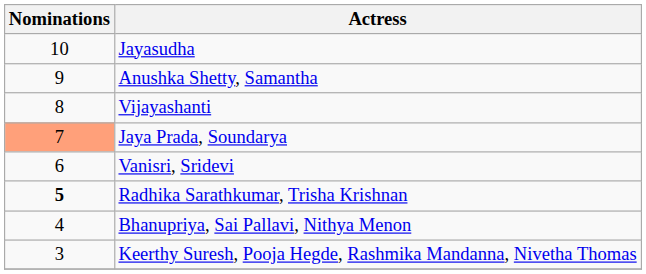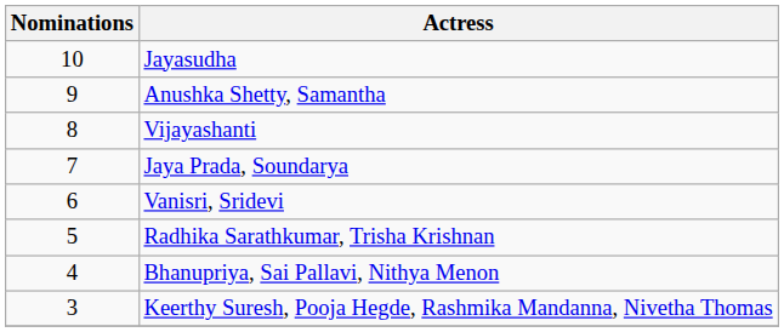Jaya Prada, Soundarya | Nominations: lightsalmon background -> no background
Radhika Sarathkumar, Trisha Krishnan | Nominations: bold -> normal
